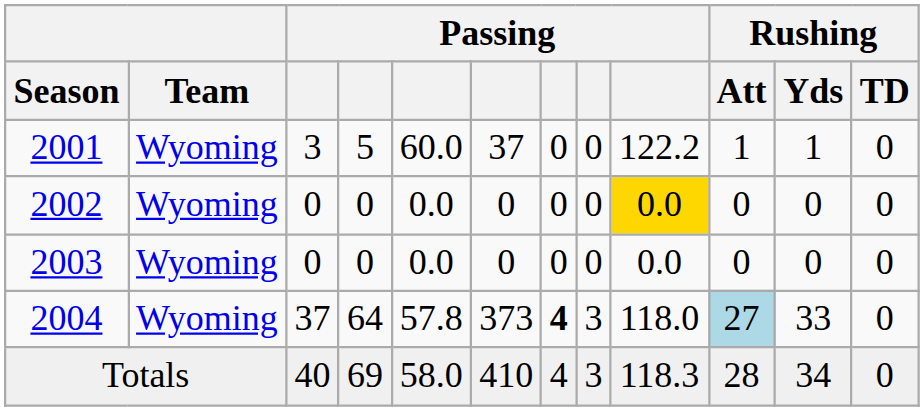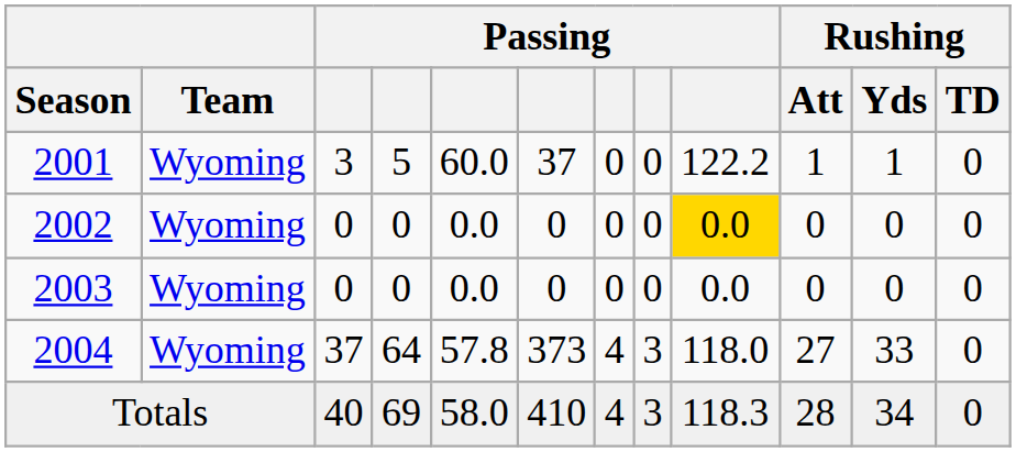2004 | column 7: bold -> normal
2004 | Rushing / Att: lightblue background -> no background
